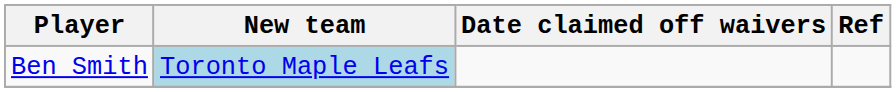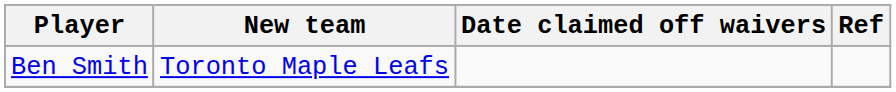Ben Smith | New team: lightblue background -> no background
